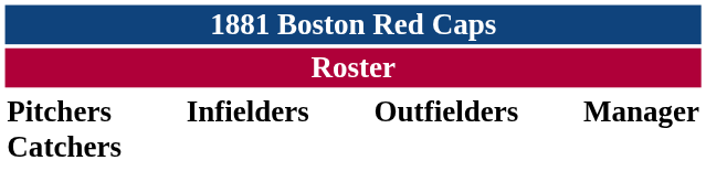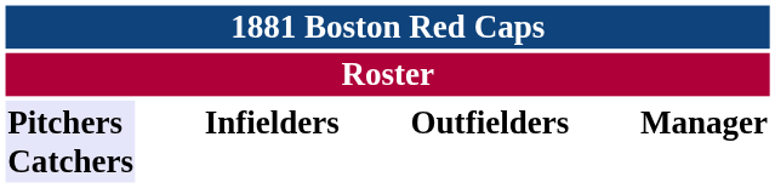Pitchers Catchers | column 1: no background -> lavender background
